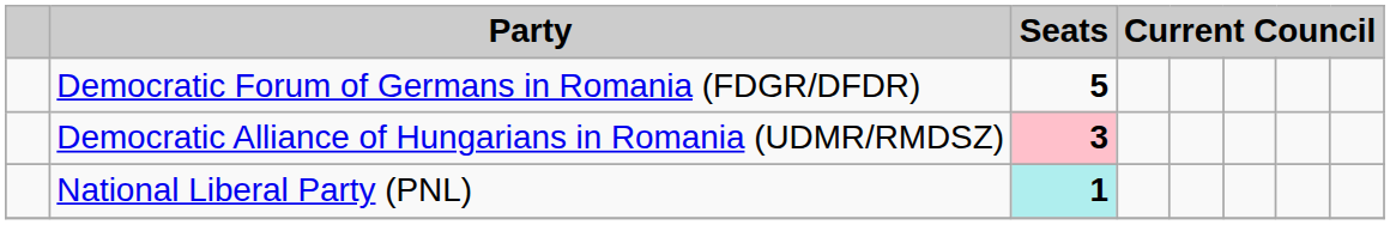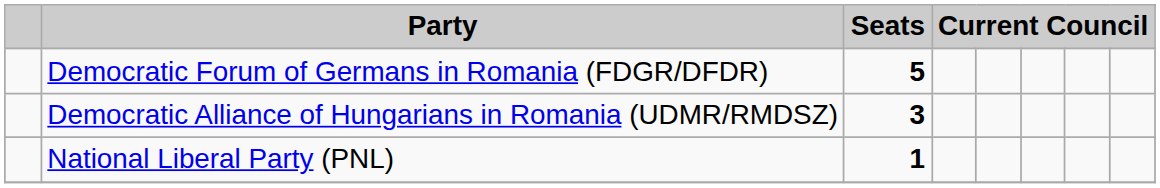Democratic Alliance of Hungarians in Romania (UDMR/RMDSZ) | Seats: pink background -> no background
National Liberal Party (PNL) | Seats: paleturquoise background -> no background
